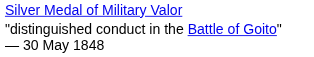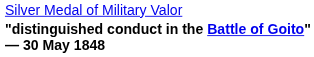"distinguished conduct in the Battle of Goito" — 30 May 1848 | column 1: normal -> bold
